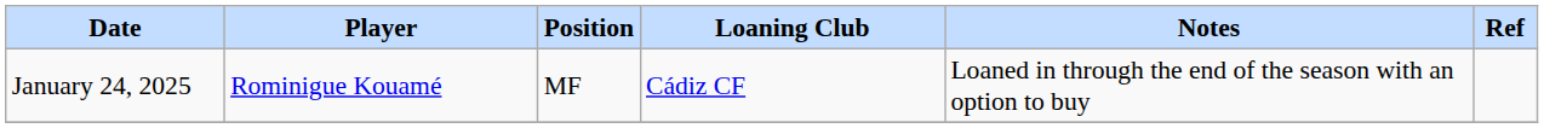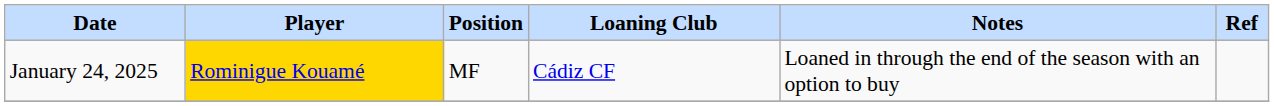January 24, 2025 | Player: no background -> gold background
